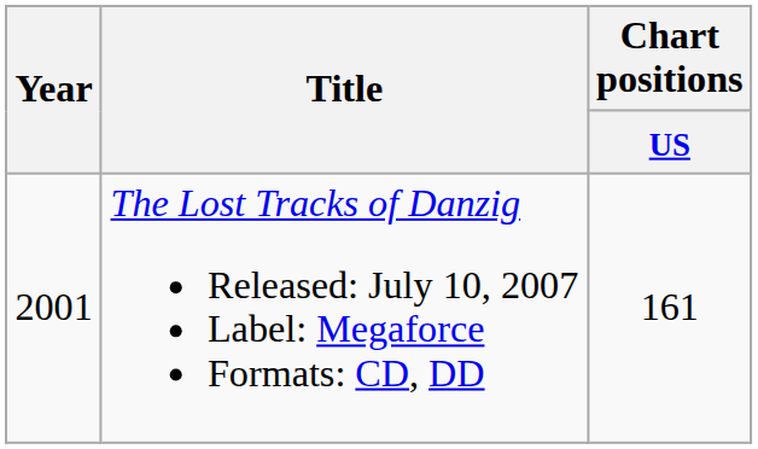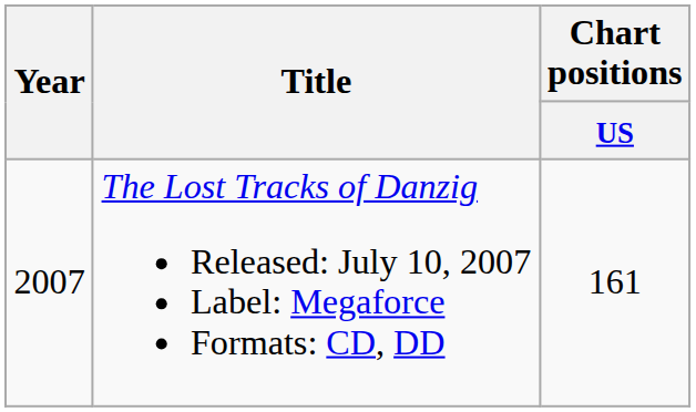row 3 | Year: 2001 -> 2007
